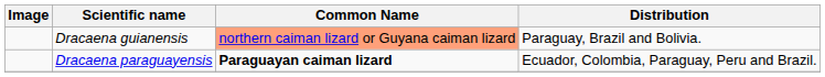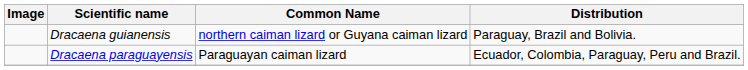Dracaena guianensis | Common Name: lightsalmon background -> no background
Dracaena paraguayensis | Common Name: bold -> normal
